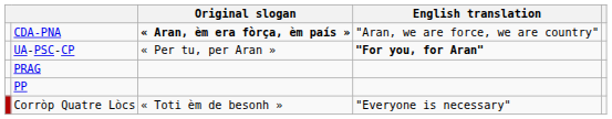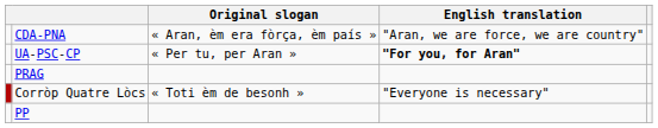CDA-PNA | Original slogan: bold -> normal
rows swapped: PP <-> Corròp Quatre Lòcs
